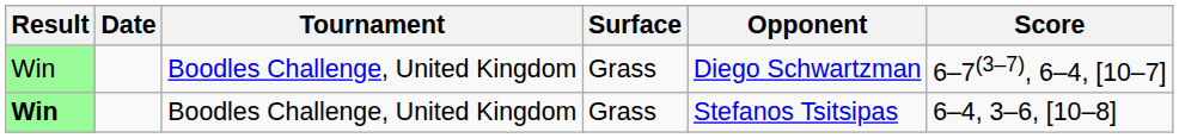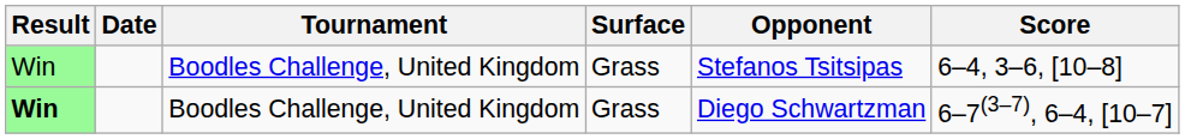row 2 | Opponent: Diego Schwartzman -> Stefanos Tsitsipas
row 2 | Score: 6–7(3–7), 6–4, [10–7] -> 6–4, 3–6, [10–8]
row 3 | Opponent: Stefanos Tsitsipas -> Diego Schwartzman
row 3 | Score: 6–4, 3–6, [10–8] -> 6–7(3–7), 6–4, [10–7]
